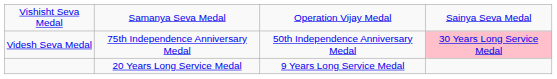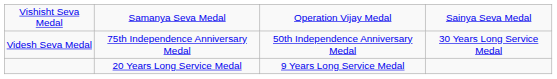Videsh Seva Medal | column 4: pink background -> no background
